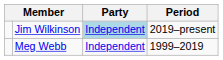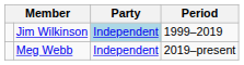Jim Wilkinson | Period: 2019–present -> 1999–2019
Meg Webb | Period: 1999–2019 -> 2019–present
